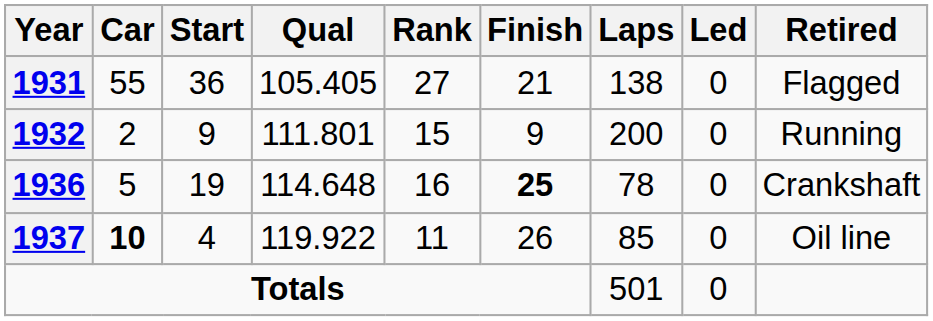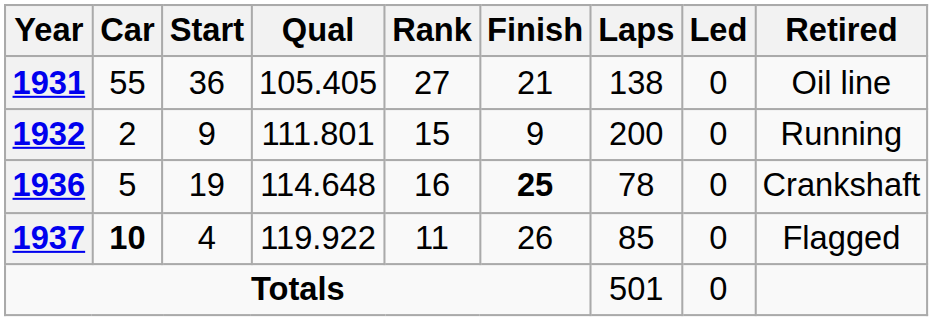1931 | Retired: Flagged -> Oil line
1937 | Retired: Oil line -> Flagged
